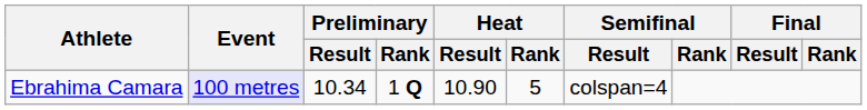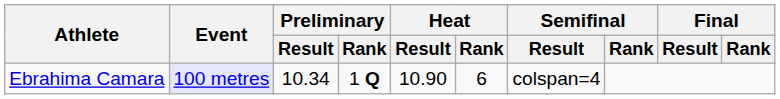Ebrahima Camara | Heat / Rank: 5 -> 6
